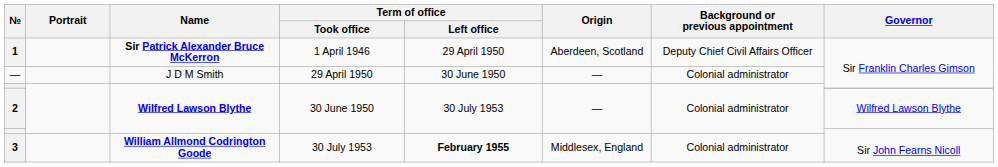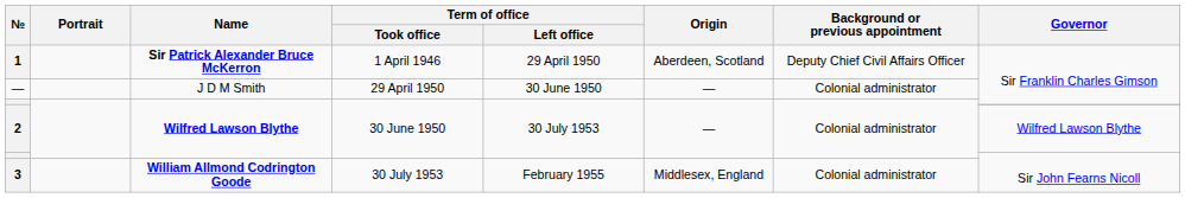3 | Term of office / Left office: bold -> normal
